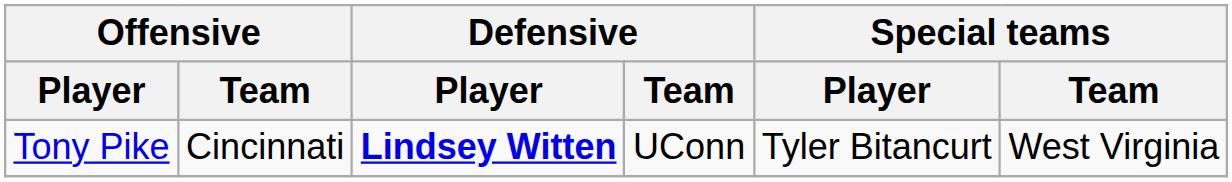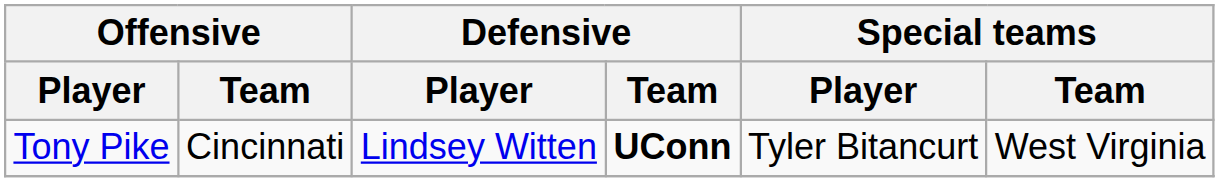Tony Pike | Defensive / Player: bold -> normal
Tony Pike | Defensive / Team: normal -> bold
